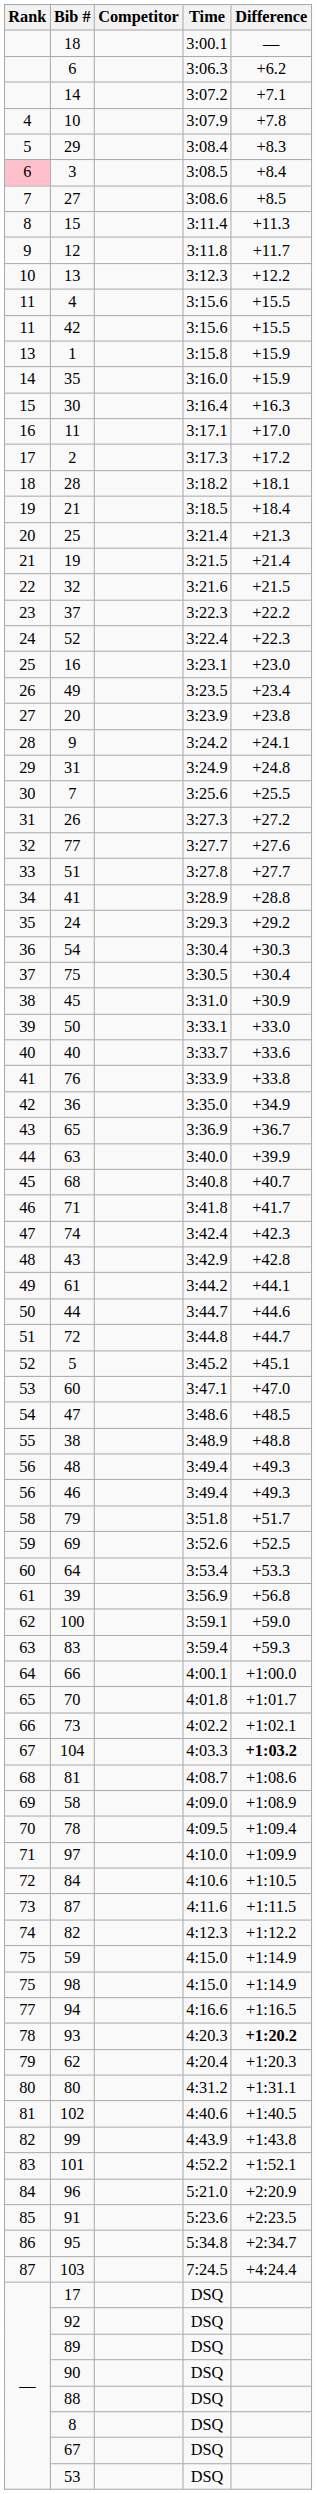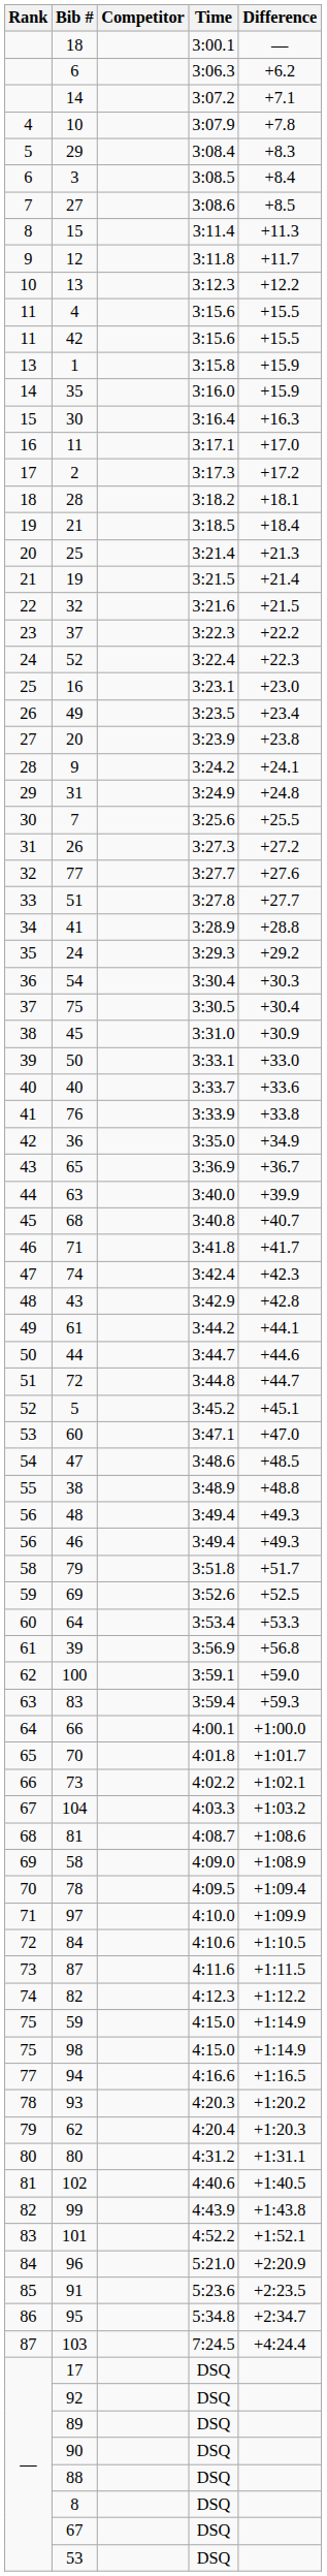3 | Rank: pink background -> no background
104 | Difference: bold -> normal
93 | Difference: bold -> normal
